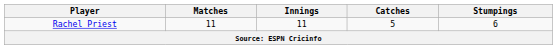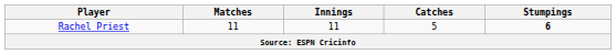Rachel Priest | Stumpings: normal -> bold
